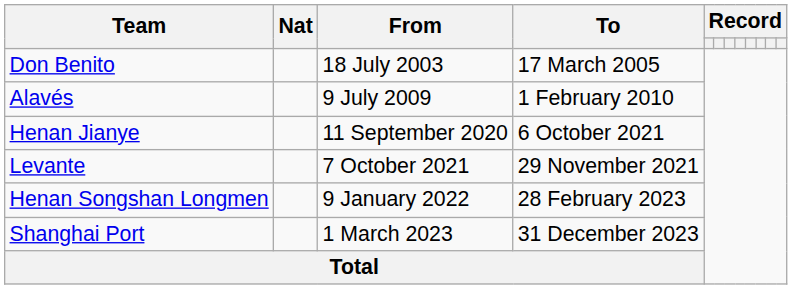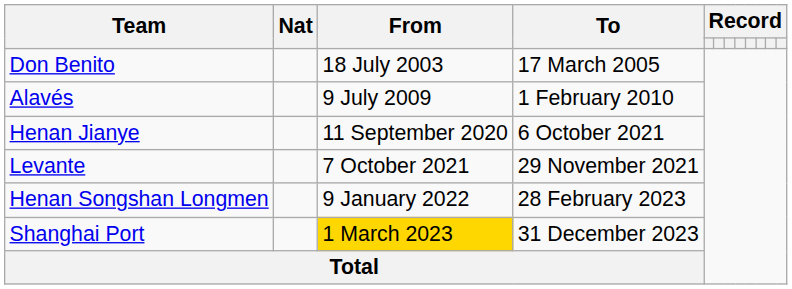Shanghai Port | From: no background -> gold background
